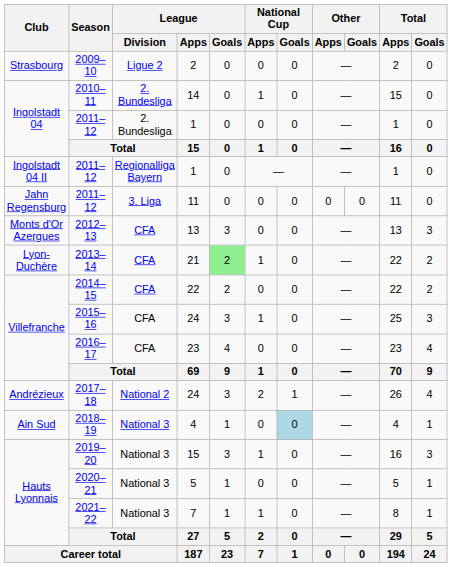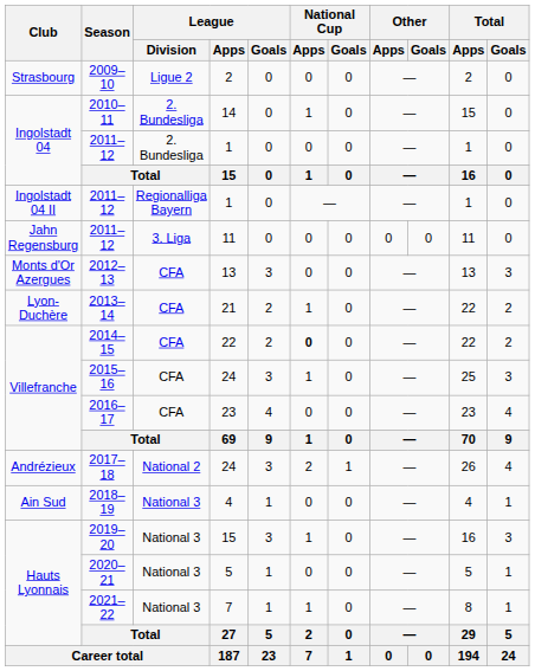2013–14 | League / Goals: lightgreen background -> no background
2014–15 | National Cup / Apps: normal -> bold
2018–19 | National Cup / Goals: lightblue background -> no background
